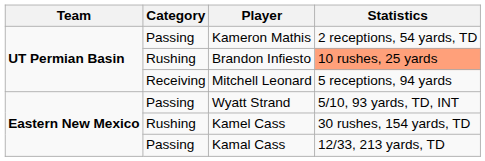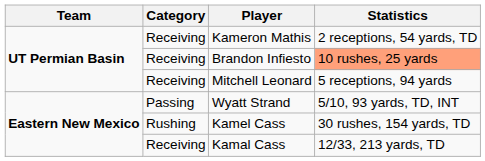Kameron Mathis | Category: Passing -> Receiving
Brandon Infiesto | Category: Rushing -> Receiving
Kamal Cass | Category: Passing -> Receiving
